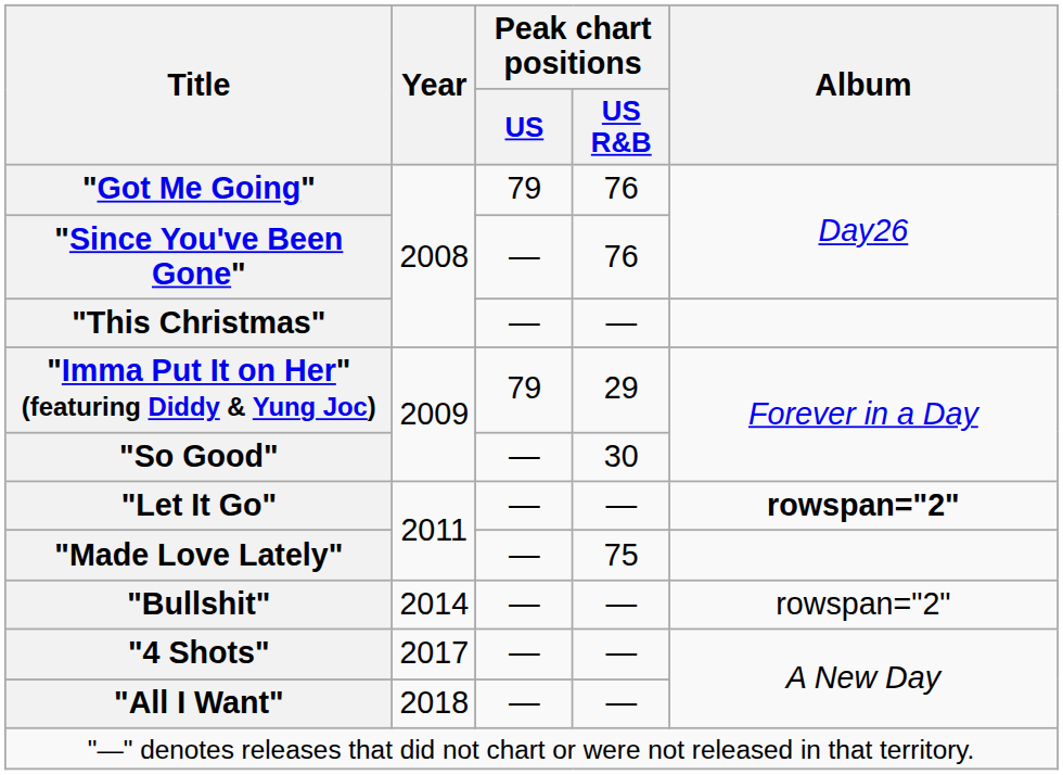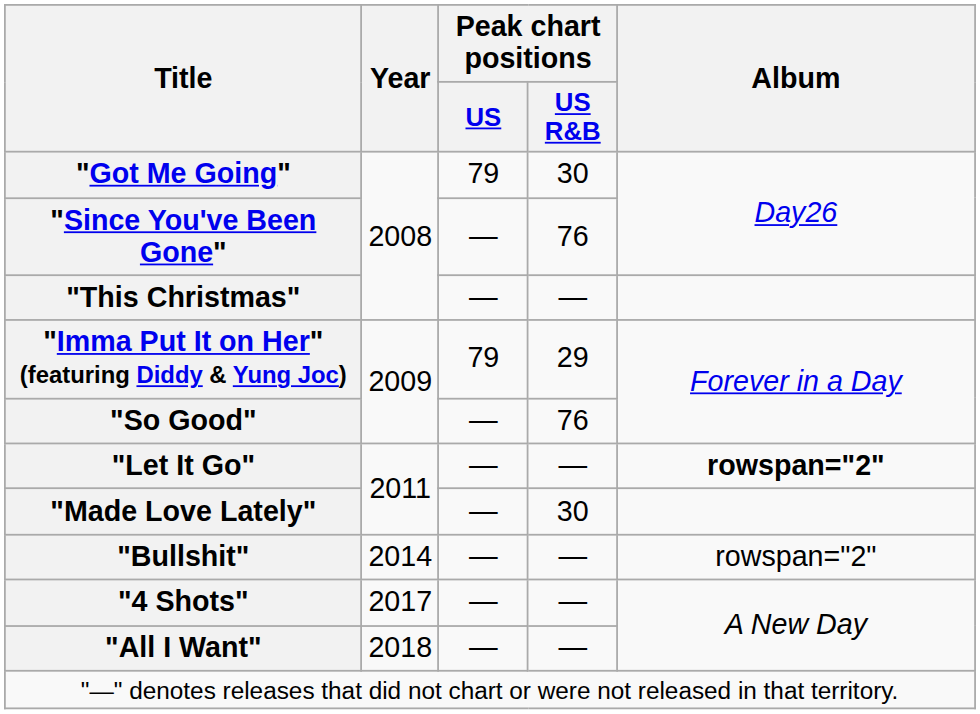"Got Me Going" | Peak chart positions / US R&B: 76 -> 30
"So Good" | Peak chart positions / US R&B: 30 -> 76
"Made Love Lately" | Peak chart positions / US R&B: 75 -> 30
